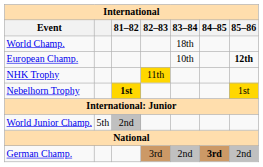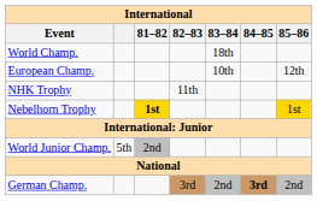European Champ. | 85–86: bold -> normal
NHK Trophy | 82–83: gold background -> no background
